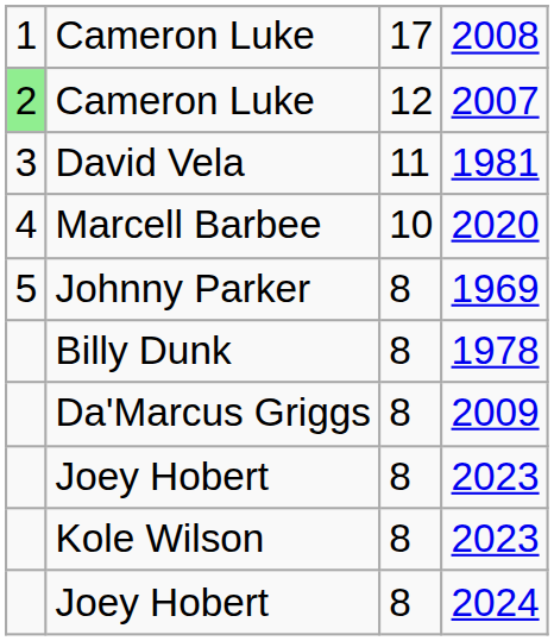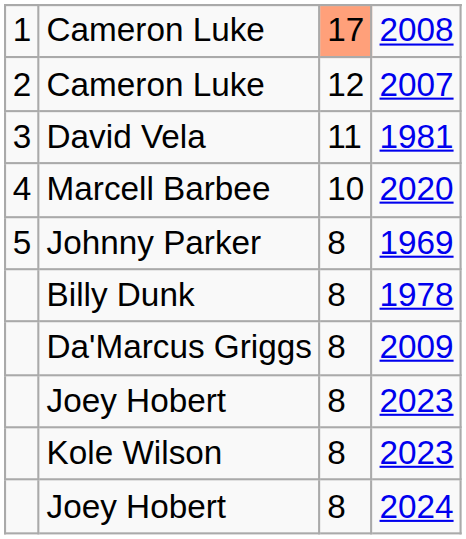2008 | column 3: no background -> lightsalmon background
2007 | column 1: lightgreen background -> no background
